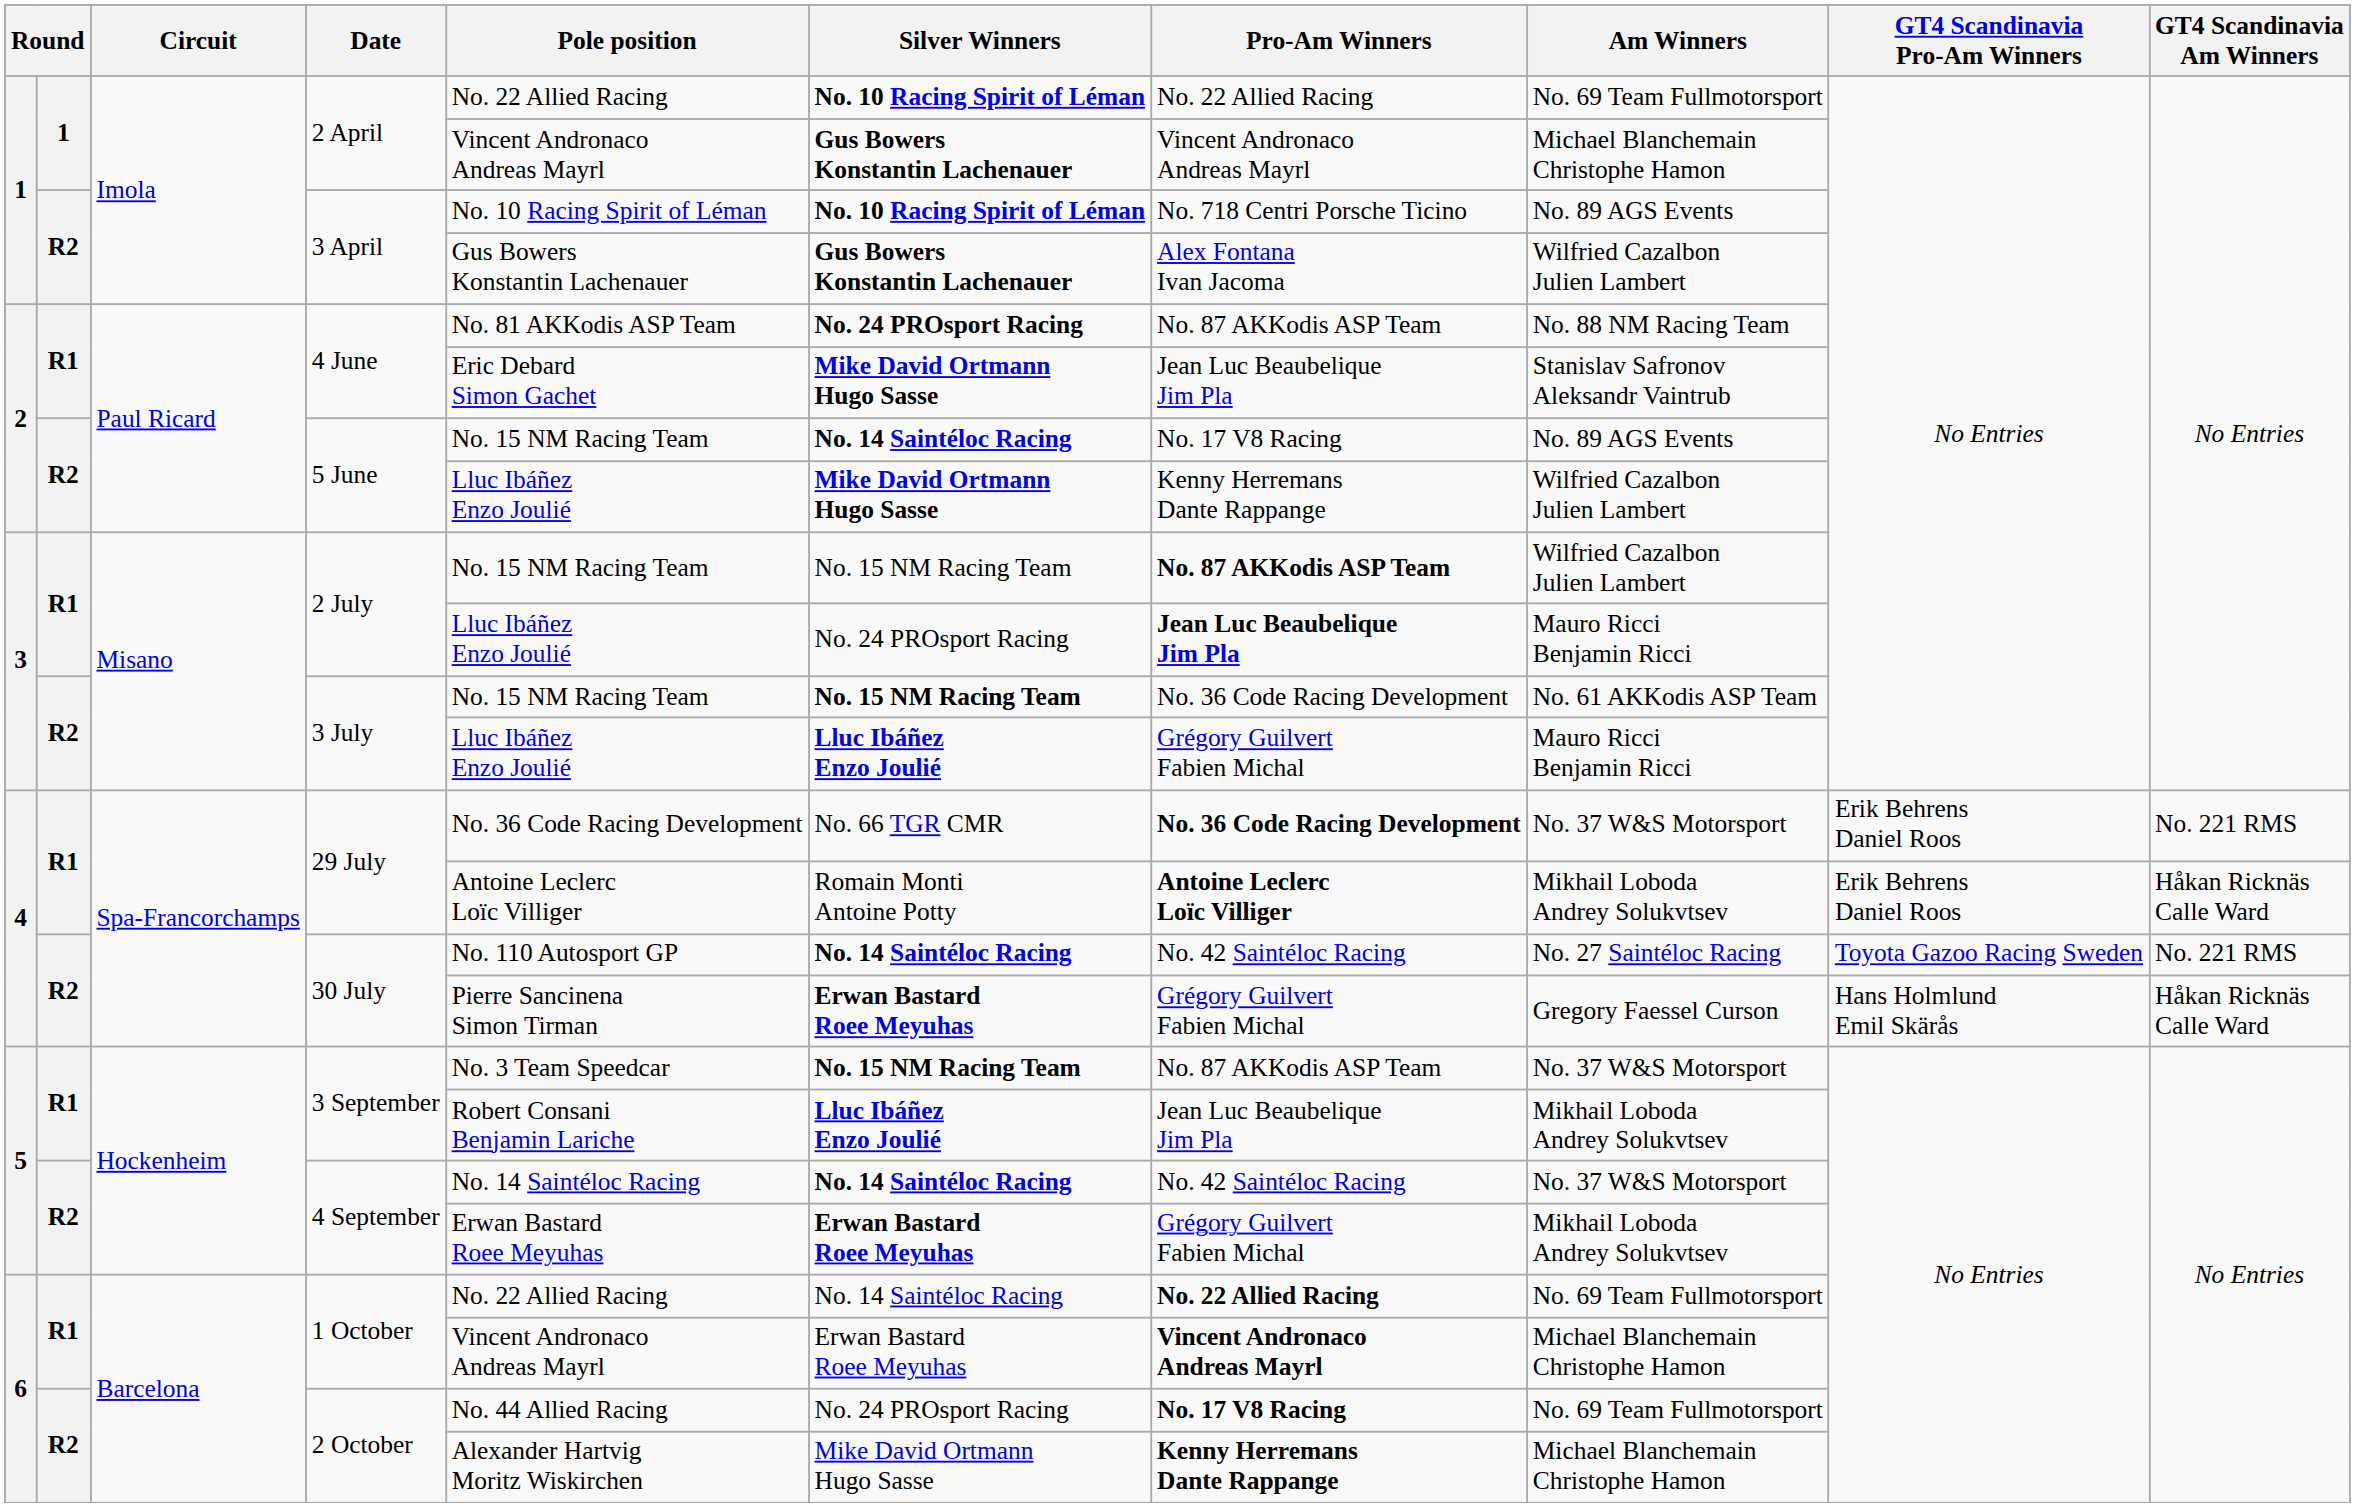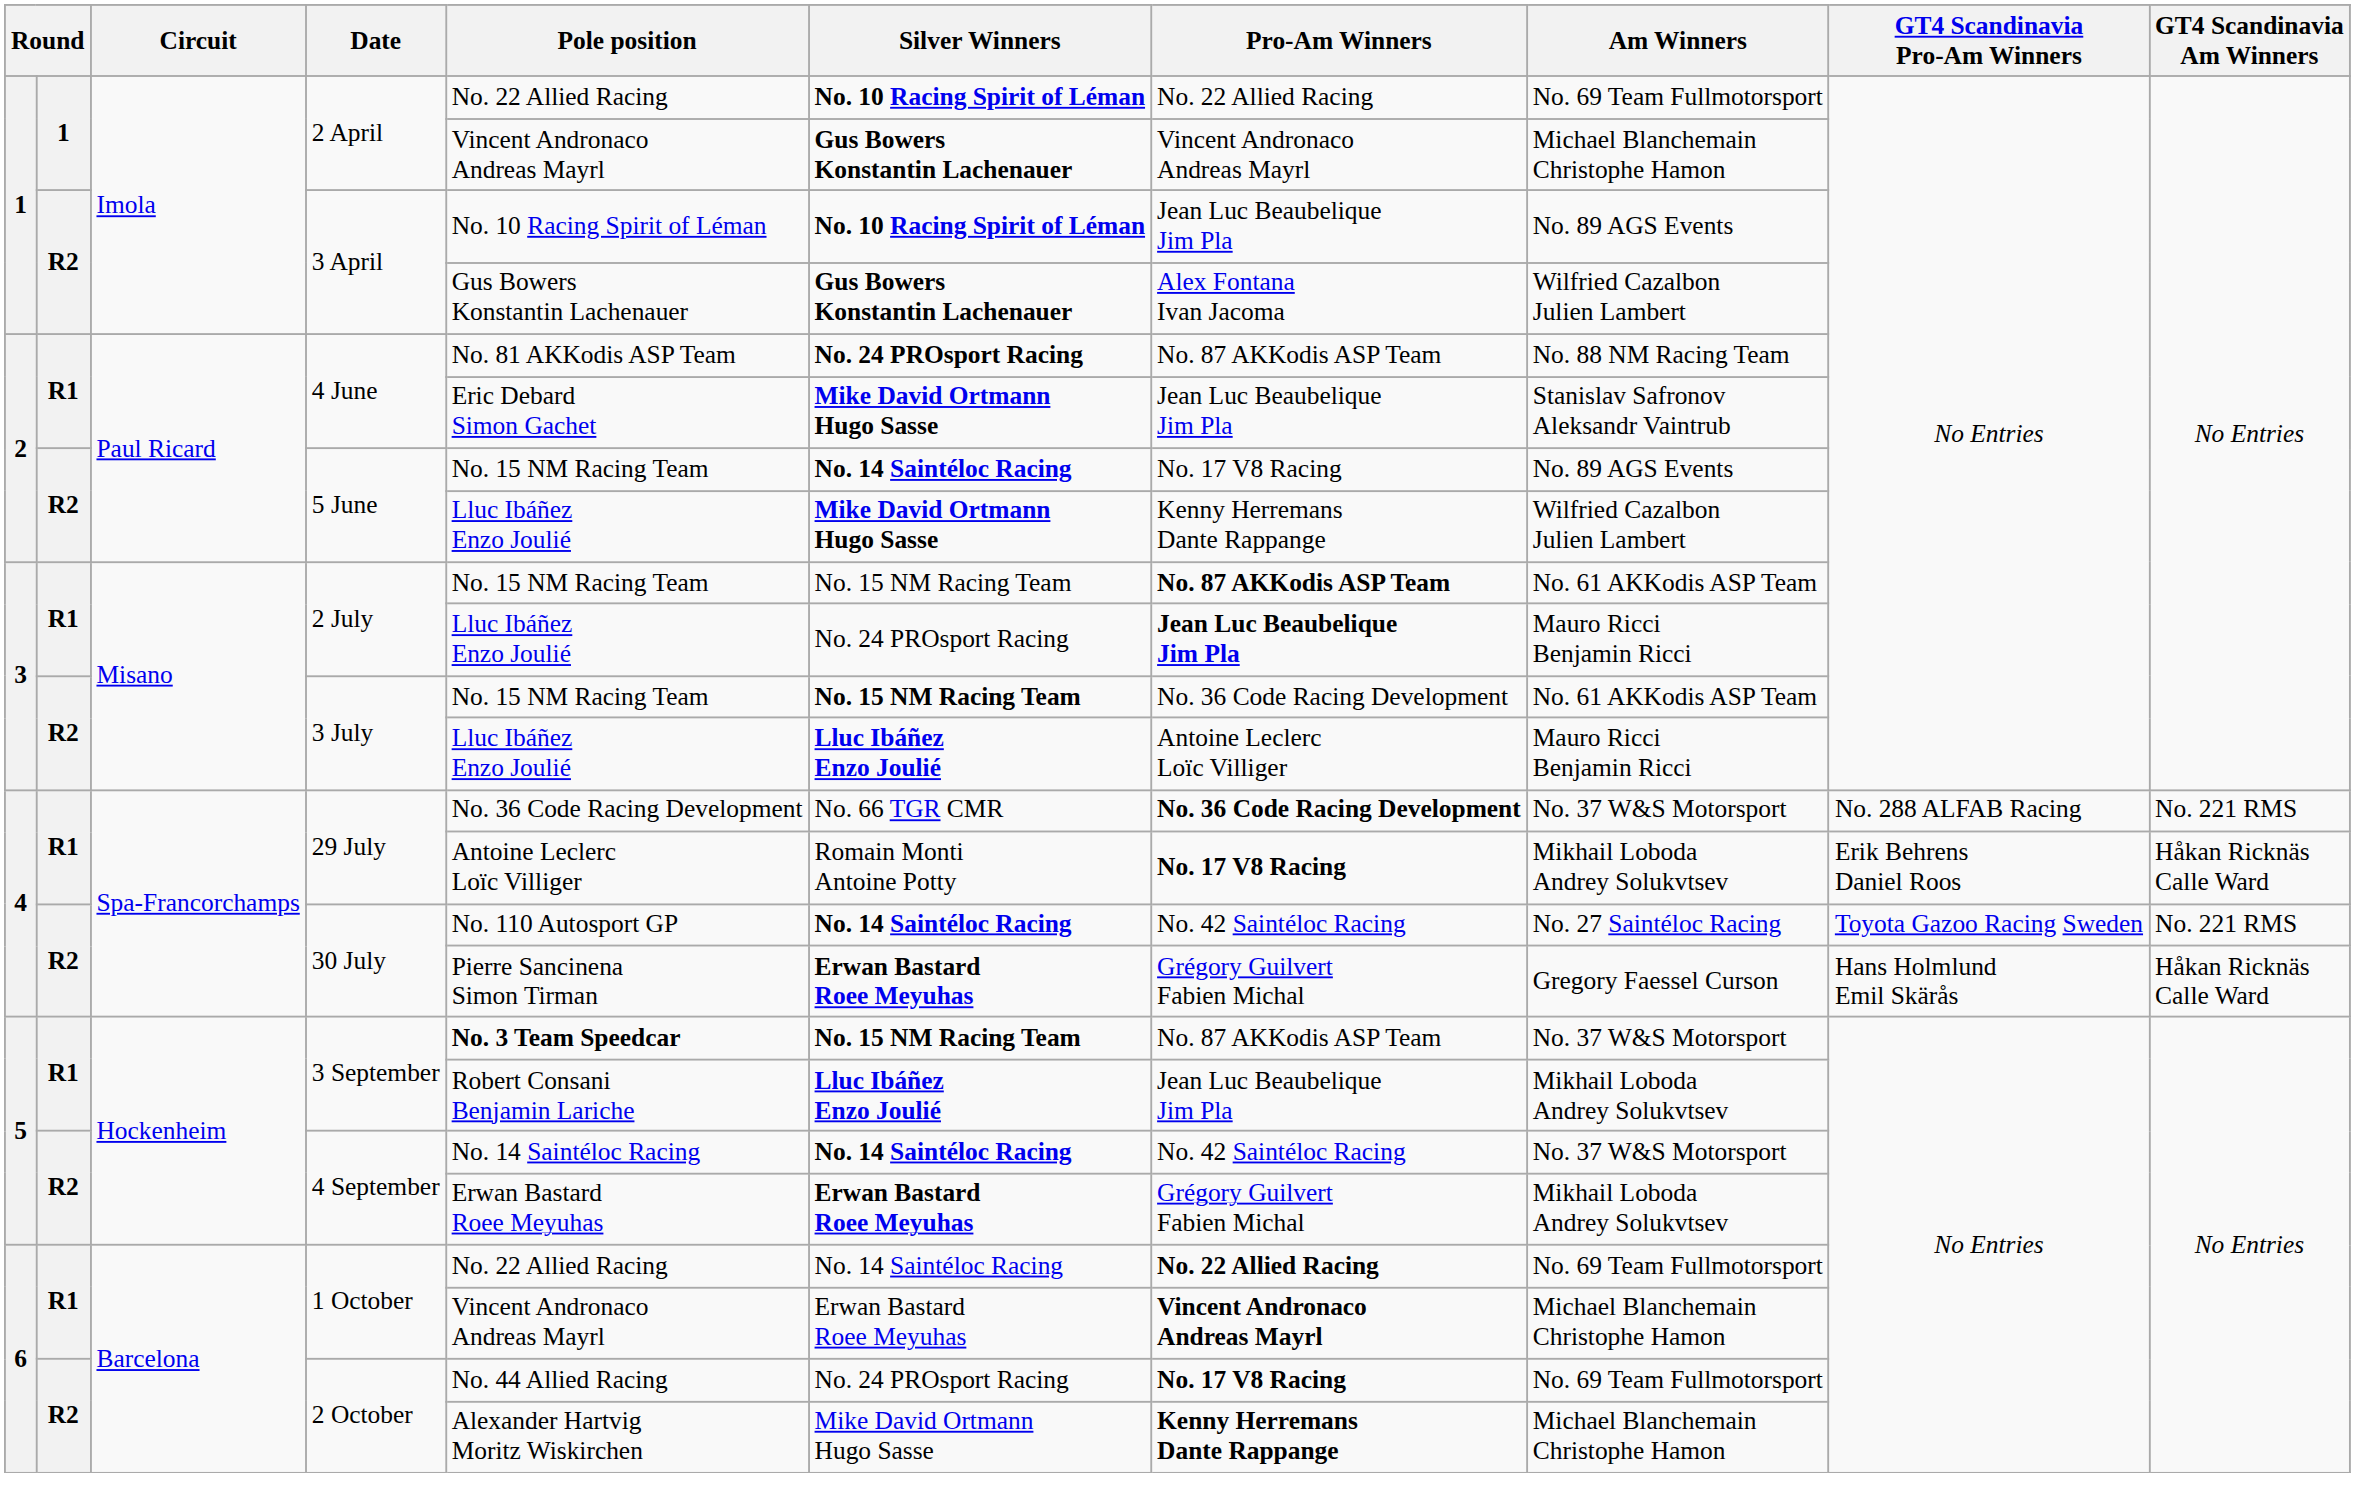row 4 | Pro-Am Winners: No. 718 Centri Porsche Ticino -> Jean Luc Beaubelique Jim Pla
row 10 | Am Winners: Wilfried Cazalbon Julien Lambert -> No. 61 AKKodis ASP Team
row 13 | Pro-Am Winners: Grégory Guilvert Fabien Michal -> Antoine Leclerc Loïc Villiger
row 14 | GT4 Scandinavia Pro-Am Winners: Erik Behrens Daniel Roos -> No. 288 ALFAB Racing
row 15 | Pro-Am Winners: Antoine Leclerc Loïc Villiger -> No. 17 V8 Racing
row 18 | Pole position: normal -> bold
